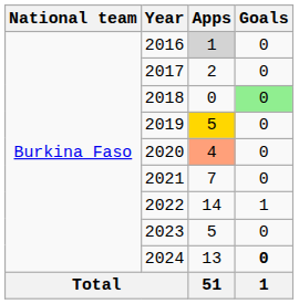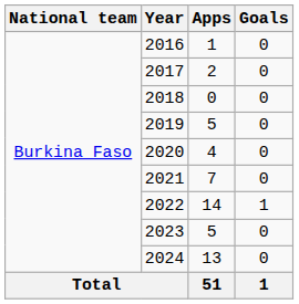2016 | Apps: lightgrey background -> no background
2018 | Goals: lightgreen background -> no background
2019 | Apps: gold background -> no background
2020 | Apps: lightsalmon background -> no background
2024 | Goals: bold -> normal
